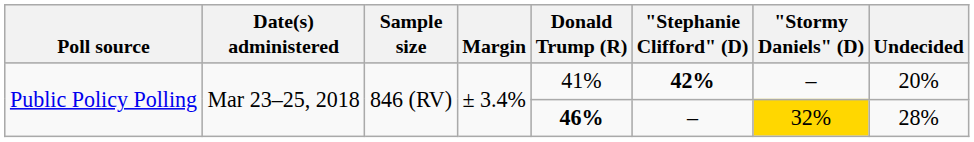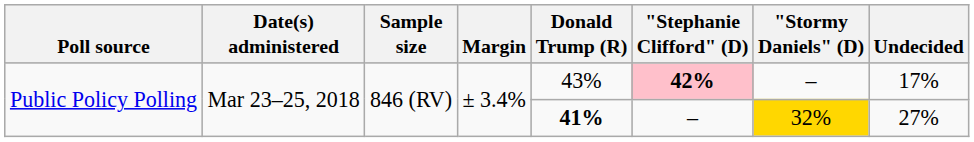row 2 | Donald Trump (R): 41% -> 43%
row 2 | "Stephanie Clifford" (D): no background -> pink background
row 2 | Undecided: 20% -> 17%
row 3 | Donald Trump (R): 46% -> 41%
row 3 | Undecided: 28% -> 27%
